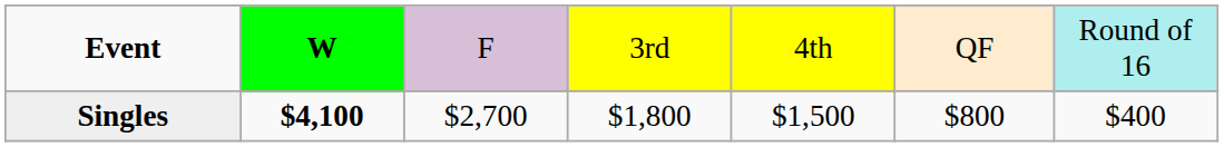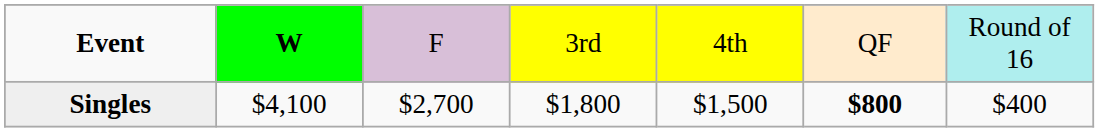Singles | column 2: bold -> normal
Singles | column 6: normal -> bold
